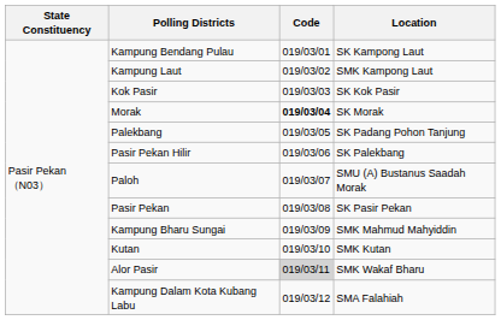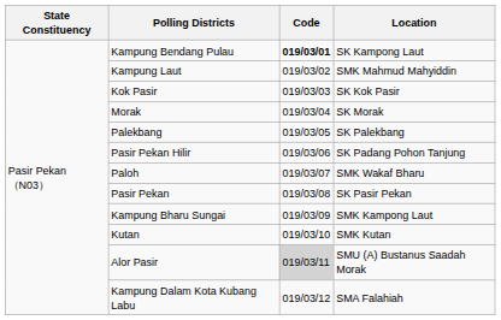Kampung Bendang Pulau | Code: normal -> bold
Kampung Laut | Location: SMK Kampong Laut -> SMK Mahmud Mahyiddin
Morak | Code: bold -> normal
Palekbang | Location: SK Padang Pohon Tanjung -> SK Palekbang
Pasir Pekan Hilir | Location: SK Palekbang -> SK Padang Pohon Tanjung
Paloh | Location: SMU (A) Bustanus Saadah Morak -> SMK Wakaf Bharu
Kampung Bharu Sungai | Location: SMK Mahmud Mahyiddin -> SMK Kampong Laut
Alor Pasir | Location: SMK Wakaf Bharu -> SMU (A) Bustanus Saadah Morak
